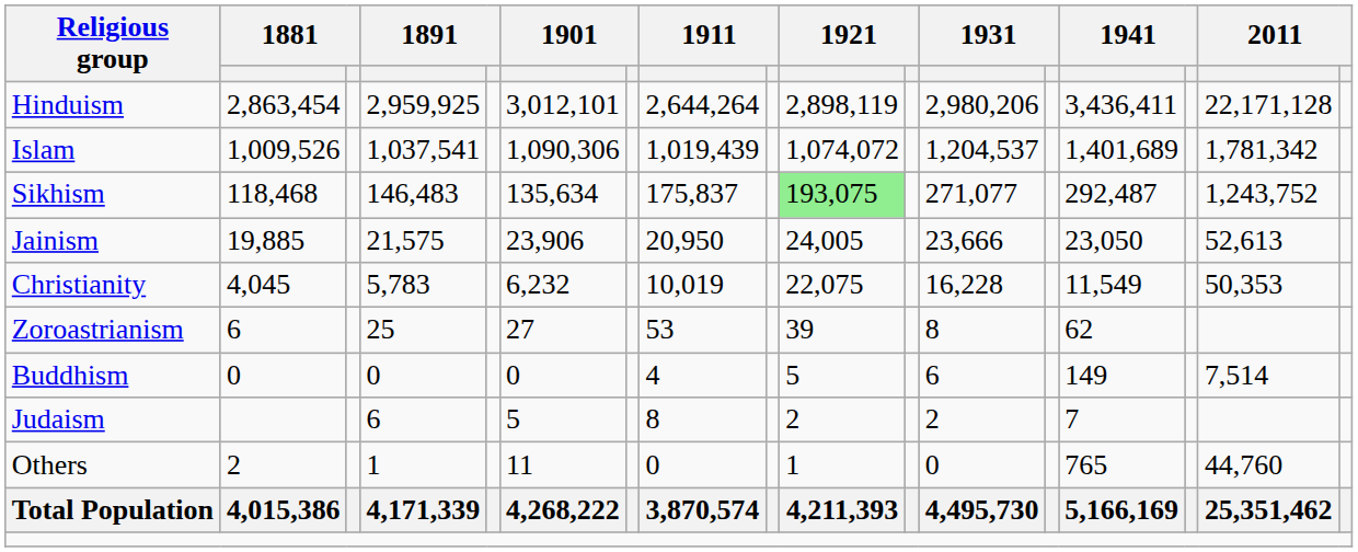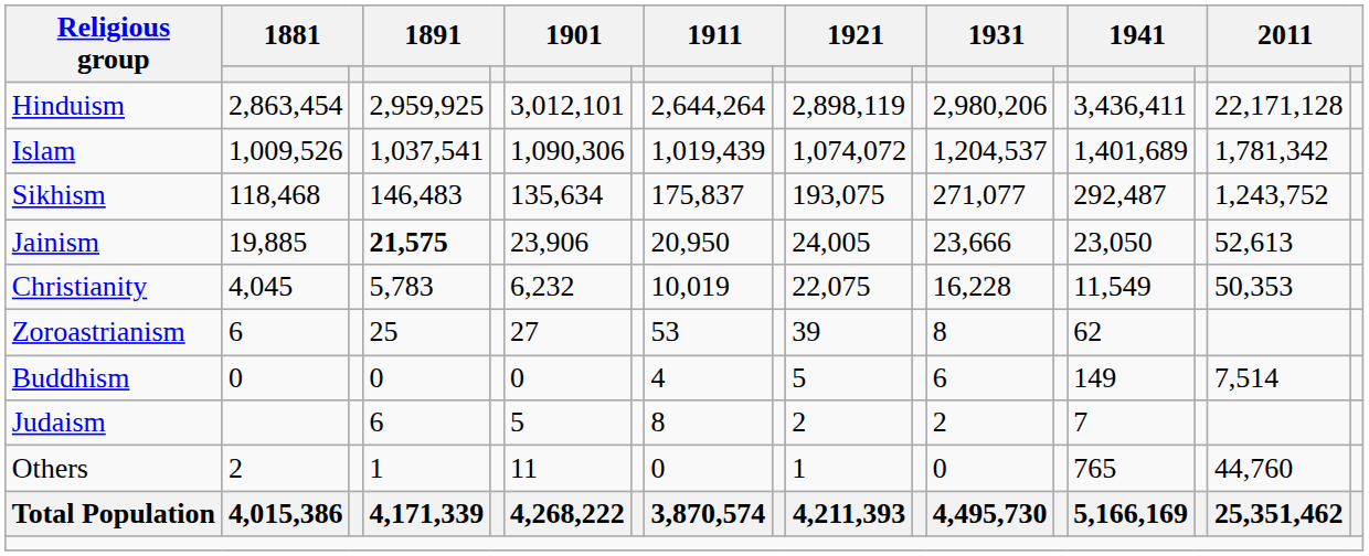Sikhism | column 10: lightgreen background -> no background
Jainism | column 4: normal -> bold
